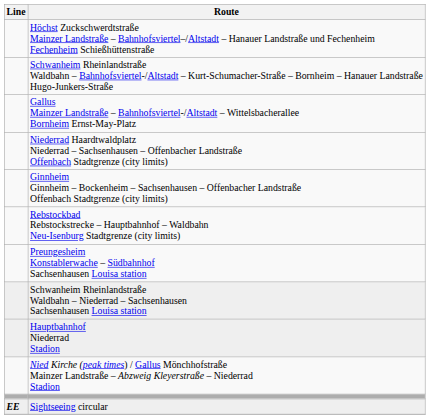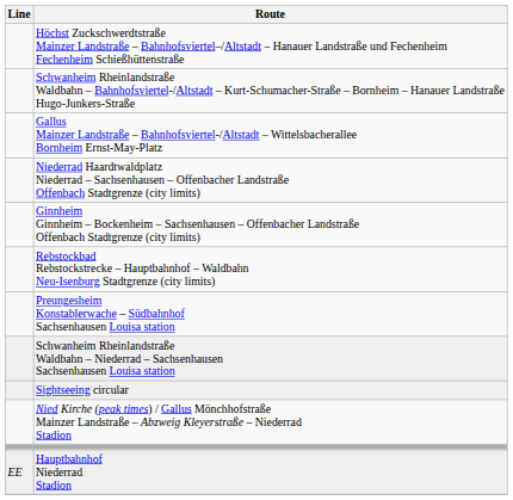row 10 | Route: Hauptbahnhof Niederrad Stadion -> Sightseeing circular
row 13 | Line: bold -> normal
row 13 | Route: Sightseeing circular -> Hauptbahnhof Niederrad Stadion
